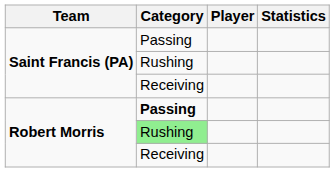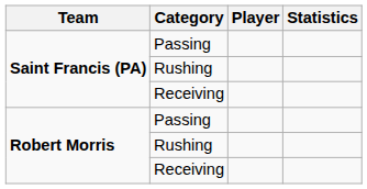Robert Morris / Passing | Category: bold -> normal
Robert Morris / Rushing | Category: lightgreen background -> no background
